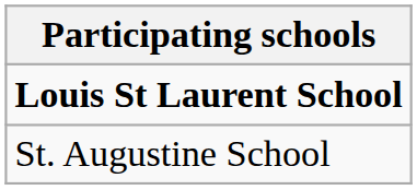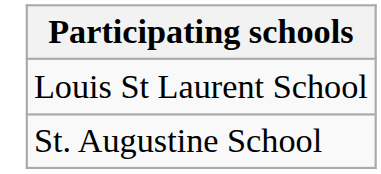row 2 | column 1: bold -> normal
